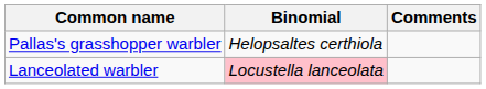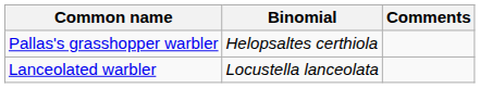Lanceolated warbler | Binomial: pink background -> no background
